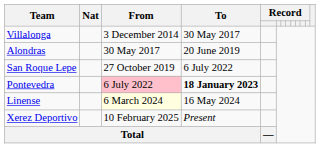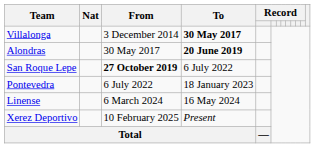Villalonga | To: normal -> bold
Alondras | To: normal -> bold
San Roque Lepe | From: normal -> bold
Pontevedra | From: pink background -> no background
Pontevedra | To: bold -> normal
Linense | From: lightyellow background -> no background
